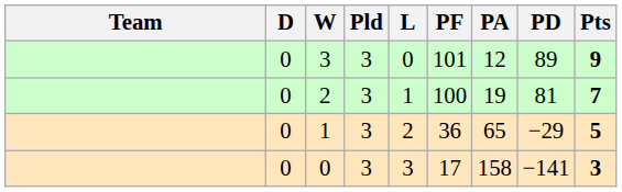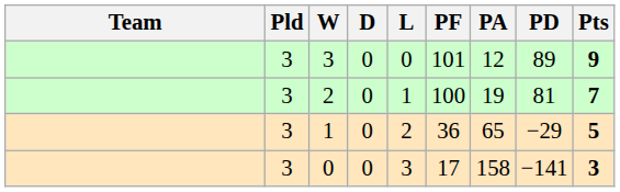columns swapped: Pld <-> D
